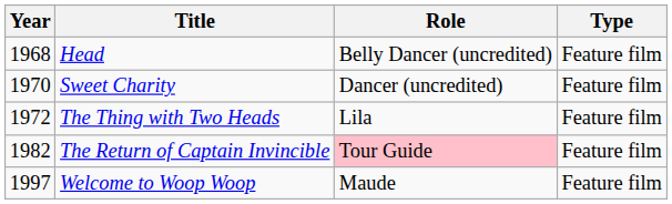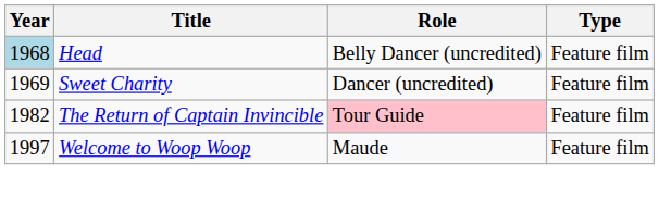Head | Year: no background -> lightblue background
Sweet Charity | Year: 1970 -> 1969
- row: 1972 | The Thing with Two Heads | Lila | Feature film
